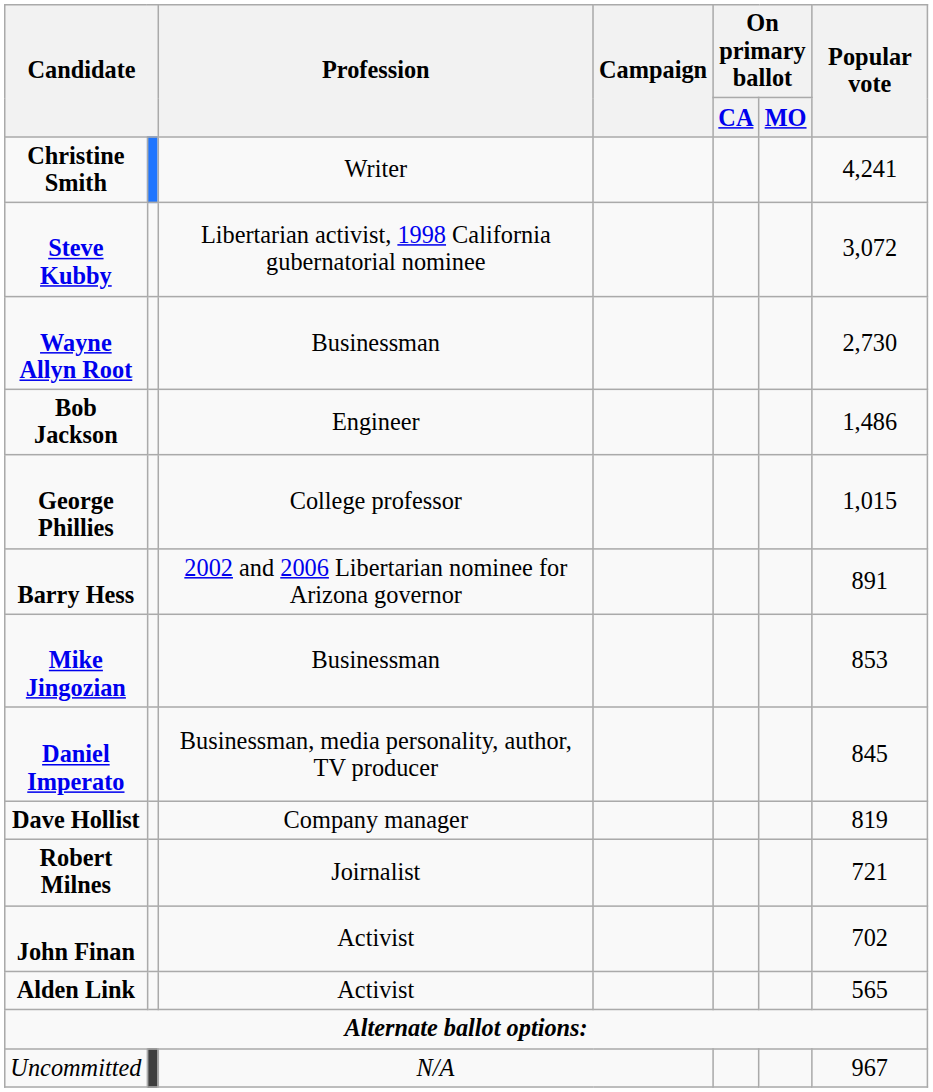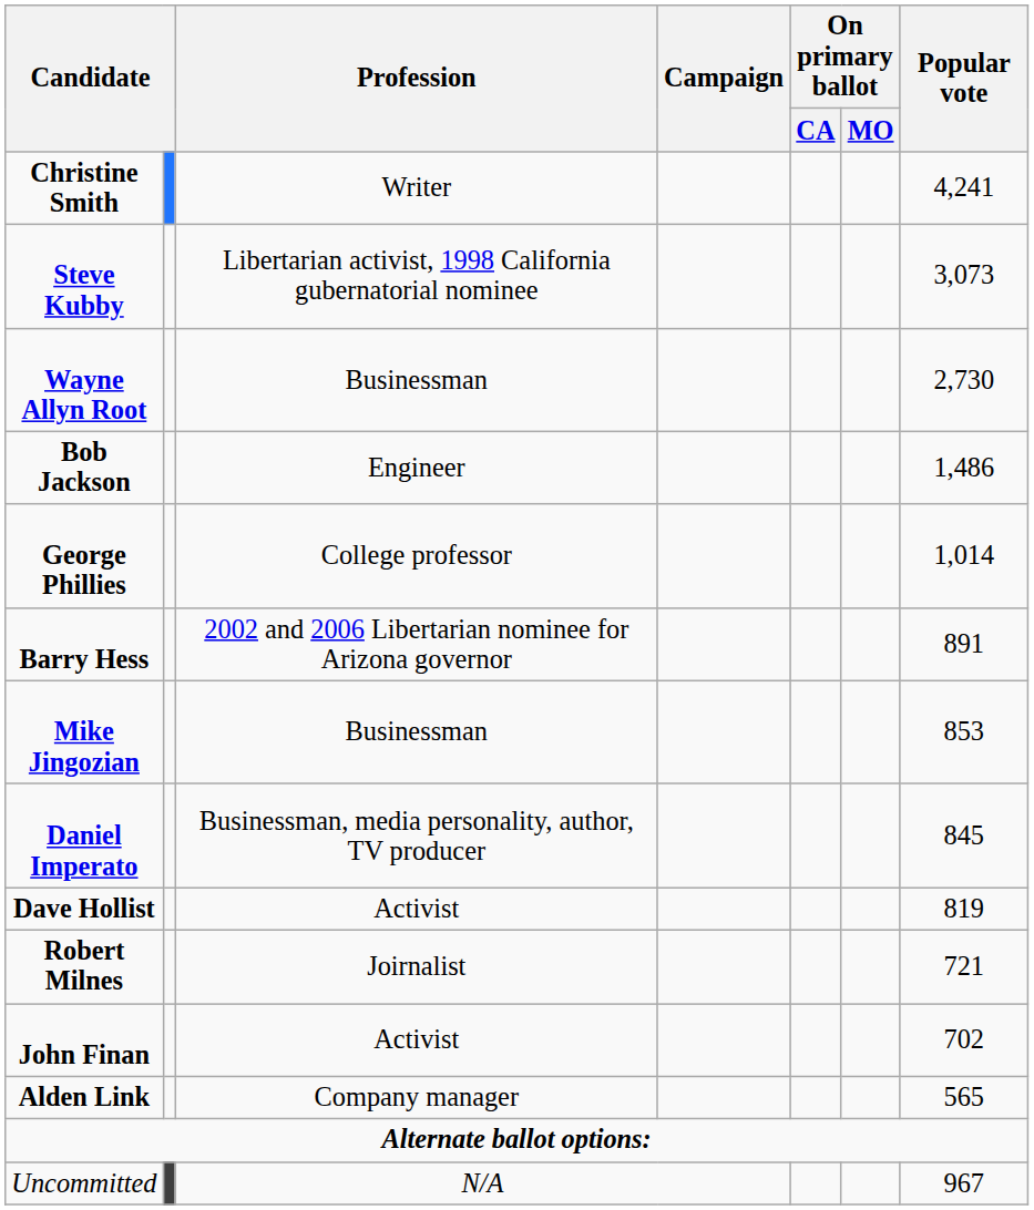Steve Kubby | Popular vote: 3,072 -> 3,073
George Phillies | Popular vote: 1,015 -> 1,014
Dave Hollist | Profession: Company manager -> Activist
Alden Link | Profession: Activist -> Company manager
